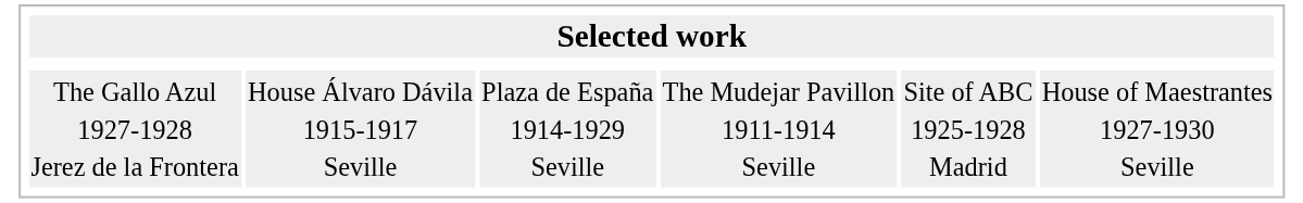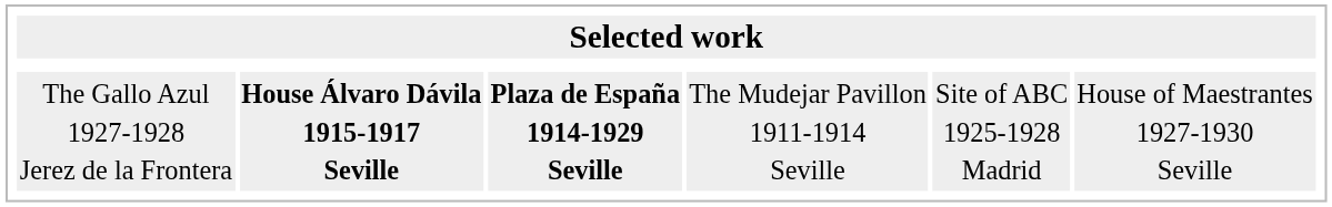The Gallo Azul 1927-1928 Jerez de la Frontera | column 2: normal -> bold
The Gallo Azul 1927-1928 Jerez de la Frontera | column 3: normal -> bold
